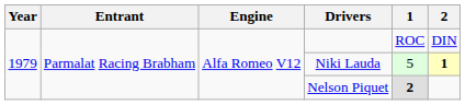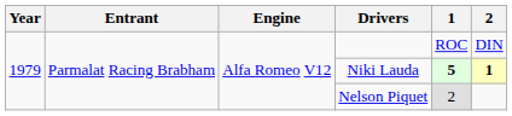Niki Lauda | 1: normal -> bold
Nelson Piquet | 1: bold -> normal
